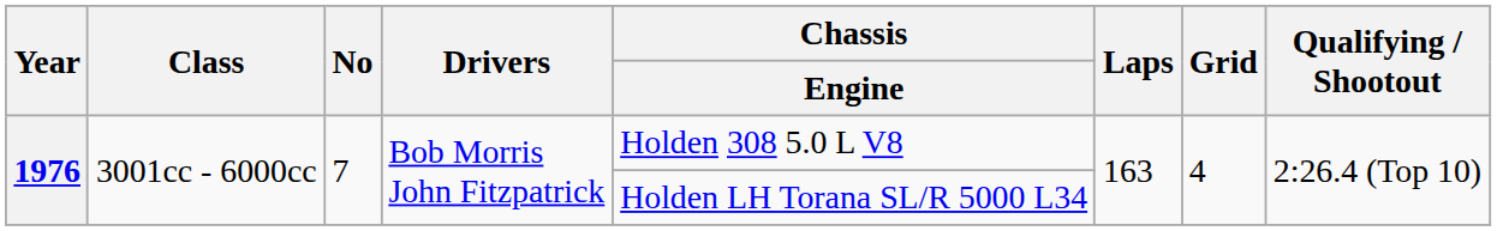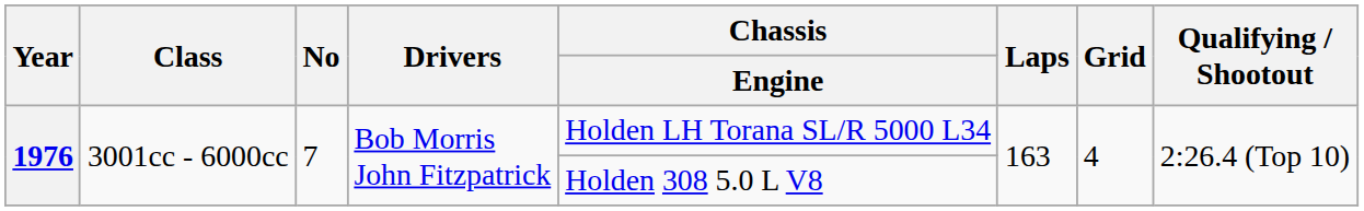row 3 | Chassis / Engine: Holden 308 5.0 L V8 -> Holden LH Torana SL/R 5000 L34
row 4 | Chassis / Engine: Holden LH Torana SL/R 5000 L34 -> Holden 308 5.0 L V8
